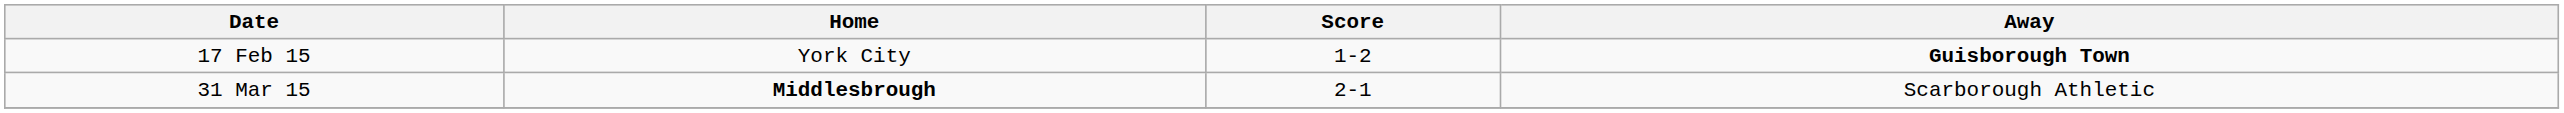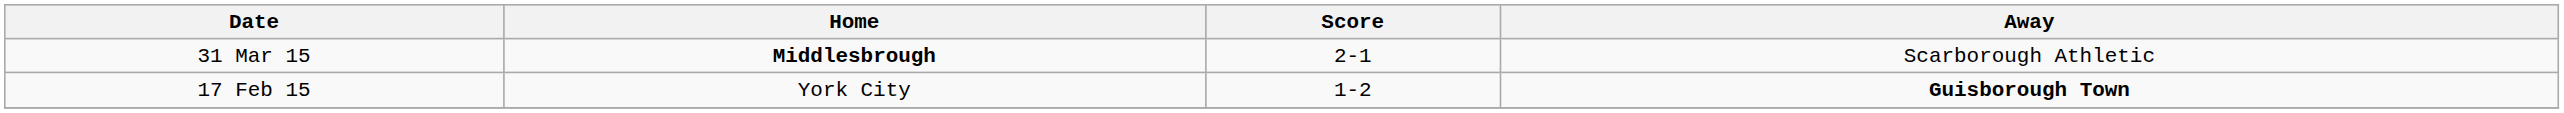rows swapped: 17 Feb 15 <-> 31 Mar 15
